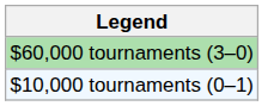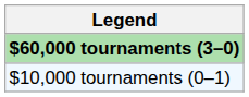row 2 | column 1: normal -> bold
